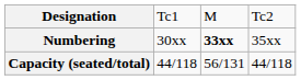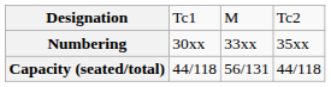Numbering | column 3: bold -> normal
